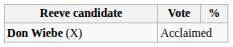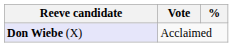Don Wiebe (X) | Reeve candidate: no background -> lavender background
